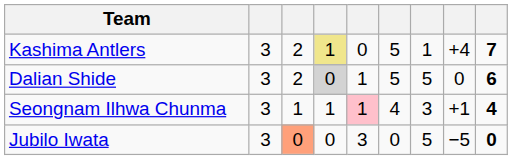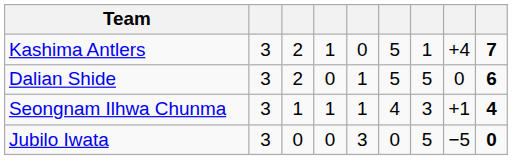Kashima Antlers | column 4: khaki background -> no background
Dalian Shide | column 4: lightgrey background -> no background
Seongnam Ilhwa Chunma | column 5: pink background -> no background
Jubilo Iwata | column 3: lightsalmon background -> no background
